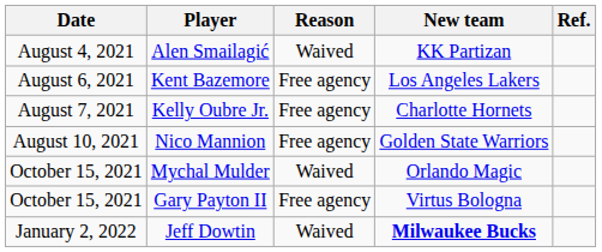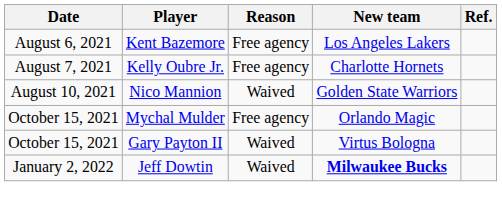- row: August 4, 2021 | Alen Smailagić | Waived | KK Partizan
Nico Mannion | Reason: Free agency -> Waived
Mychal Mulder | Reason: Waived -> Free agency
Gary Payton II | Reason: Free agency -> Waived
